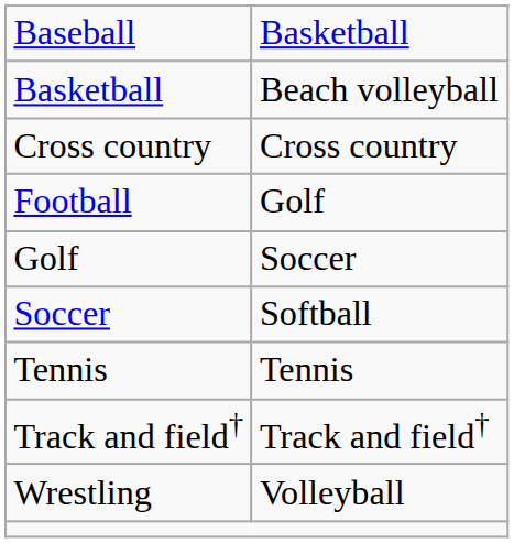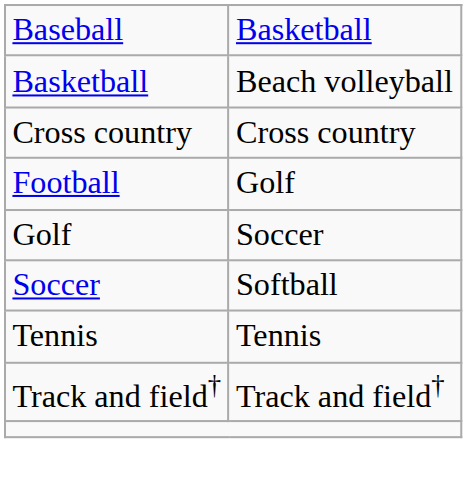- row: Wrestling | Volleyball
